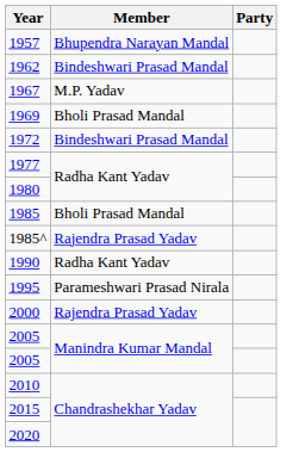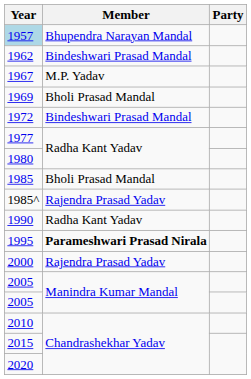1957 | Year: no background -> lightblue background
1995 | Member: normal -> bold
